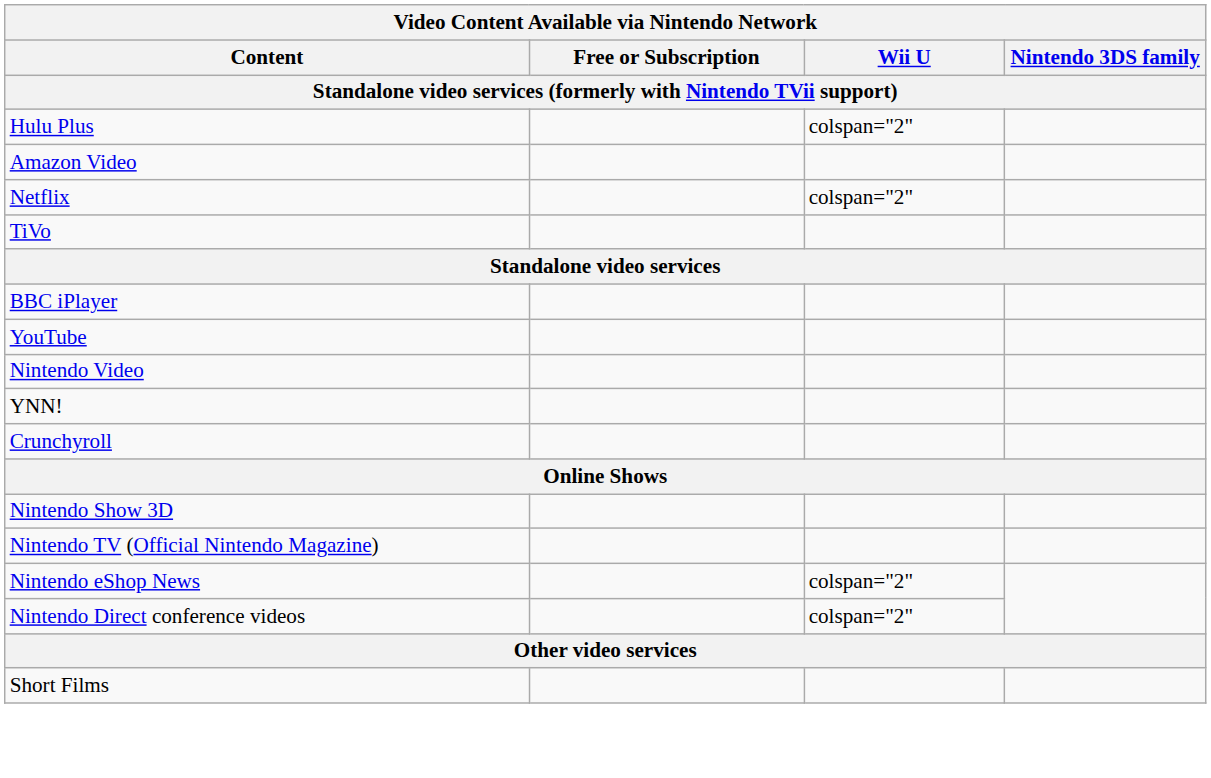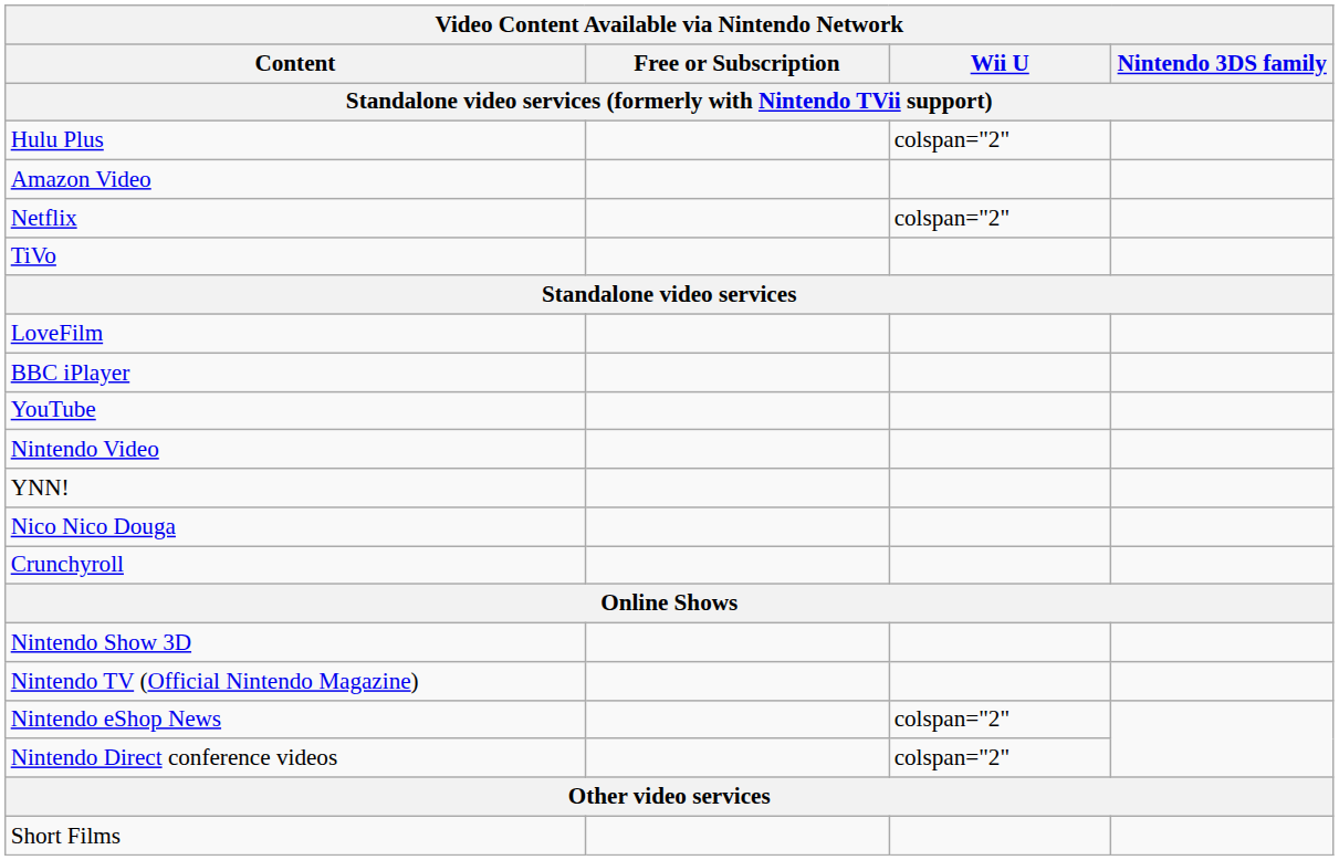+ row: LoveFilm
+ row: Nico Nico Douga
